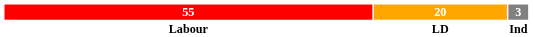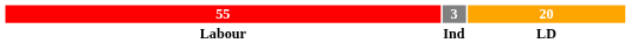columns swapped: 20 <-> 3
